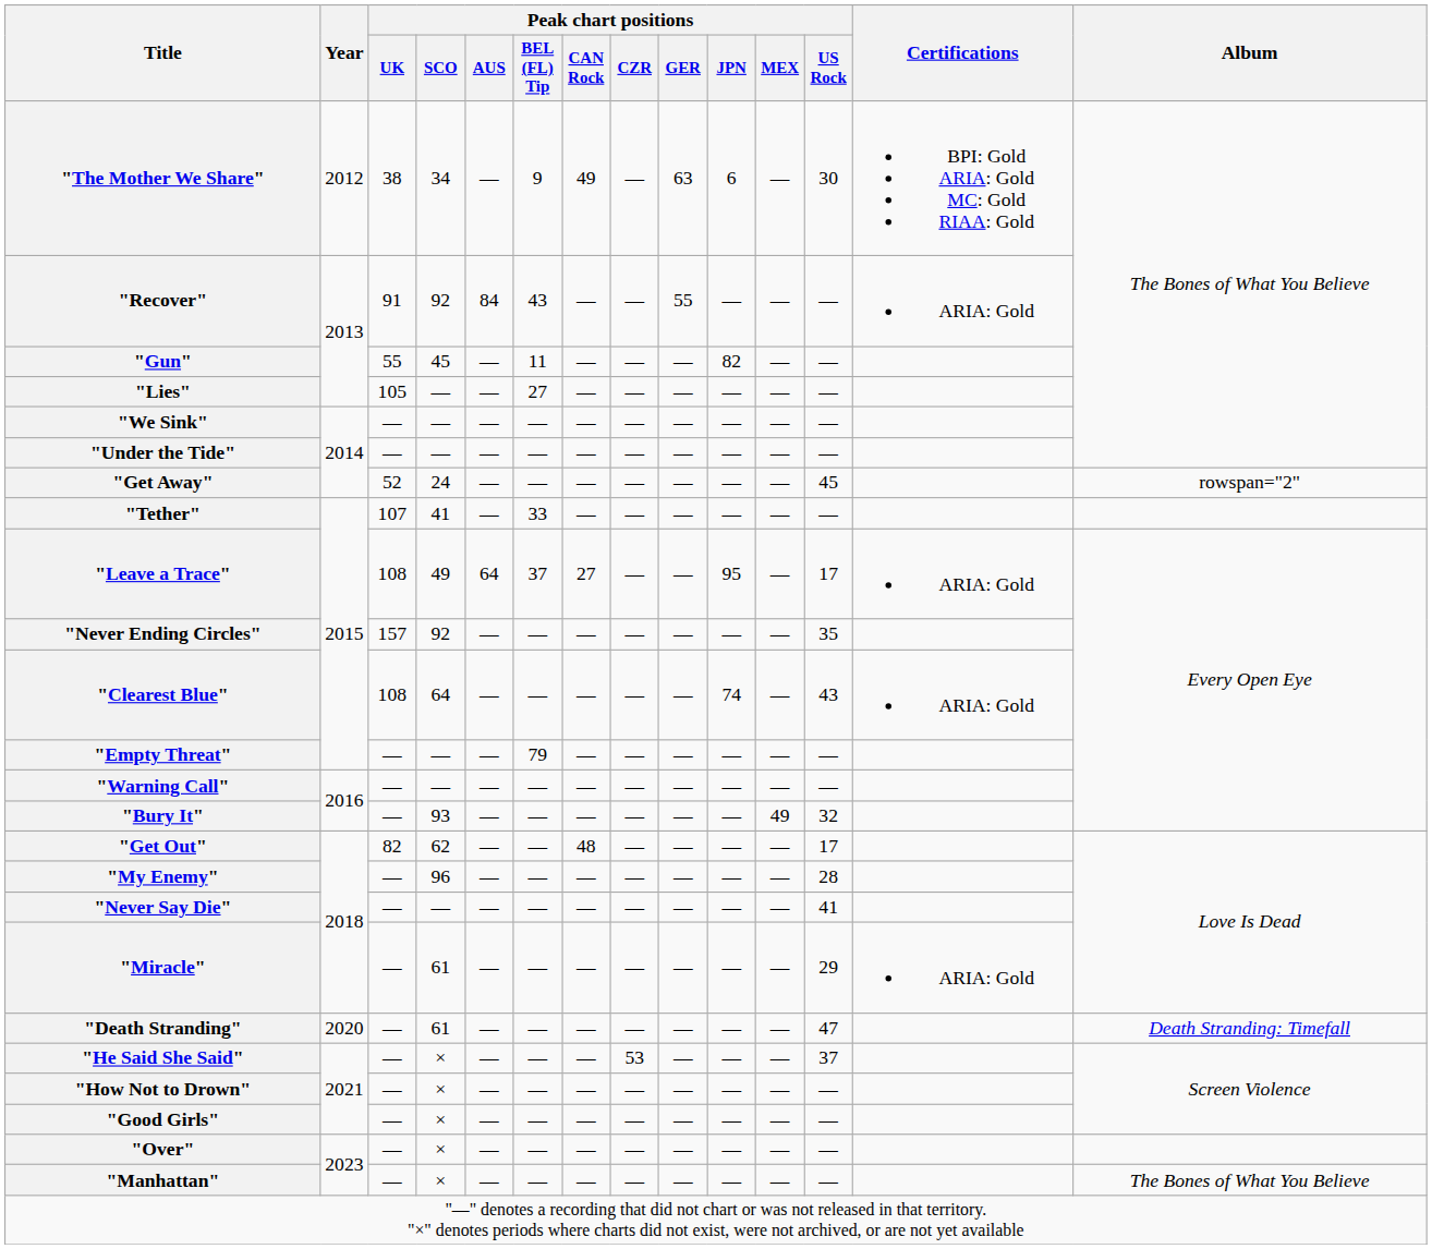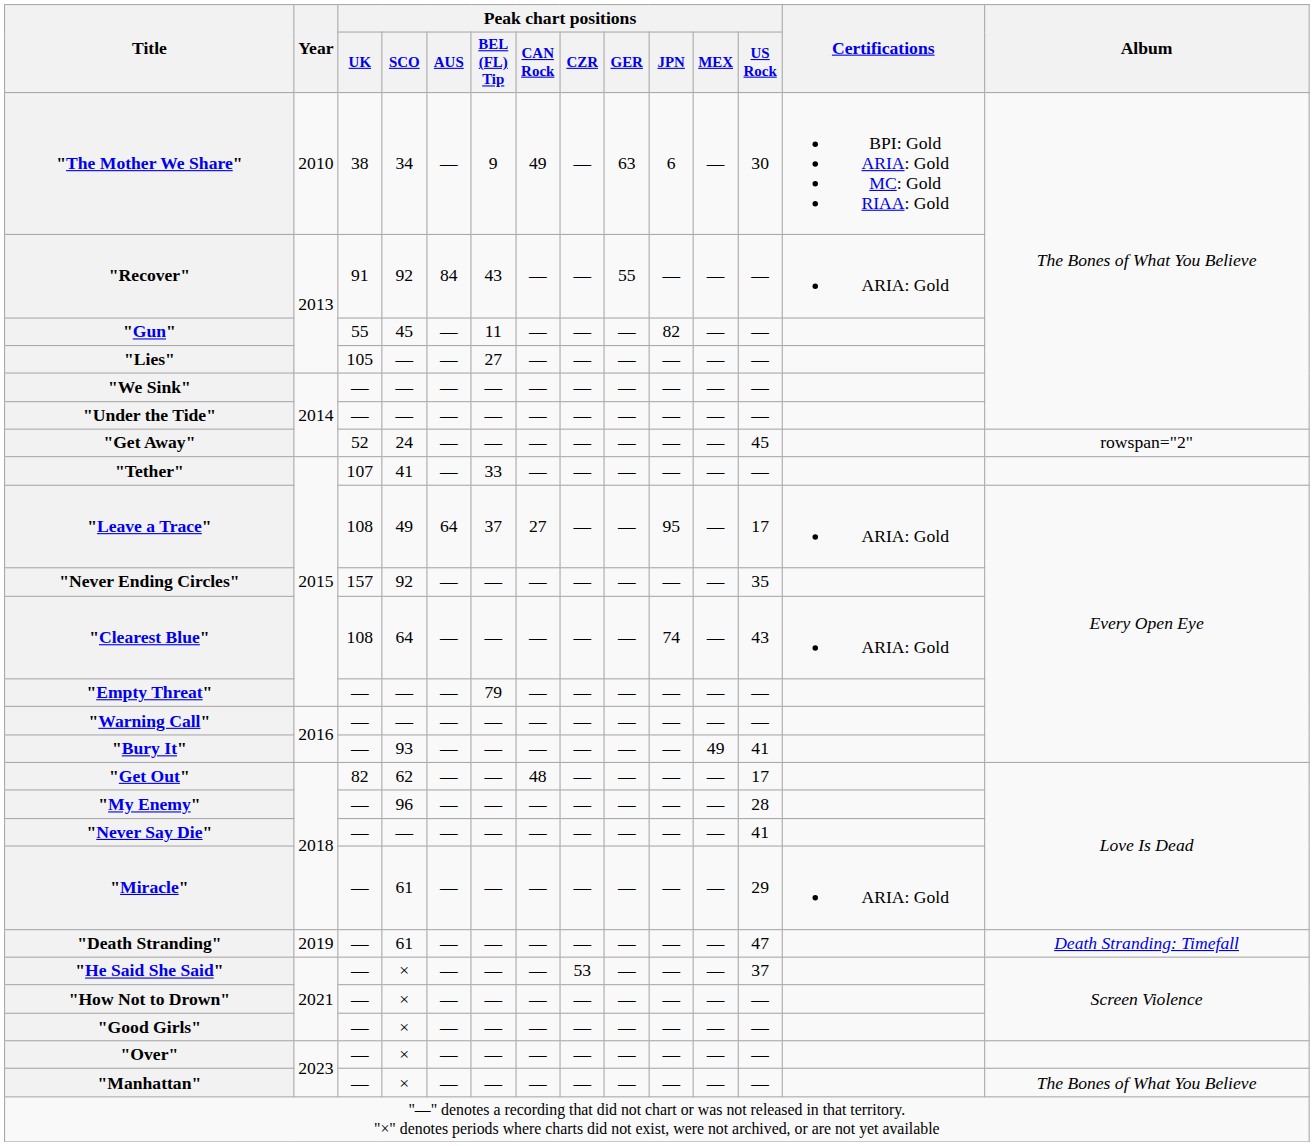"The Mother We Share" | Year: 2012 -> 2010
"Bury It" | Peak chart positions / US Rock: 32 -> 41
"Death Stranding" | Year: 2020 -> 2019
